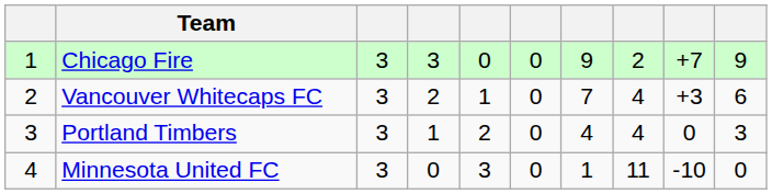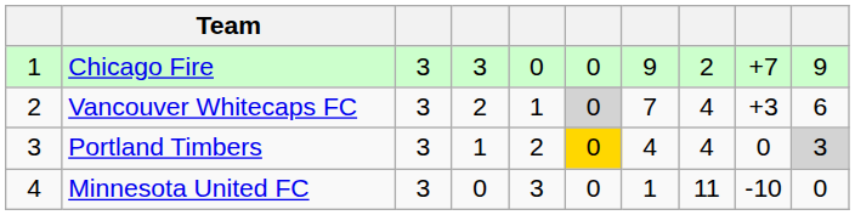Vancouver Whitecaps FC | column 6: no background -> lightgrey background
Portland Timbers | column 6: no background -> gold background
Portland Timbers | column 10: no background -> lightgrey background
